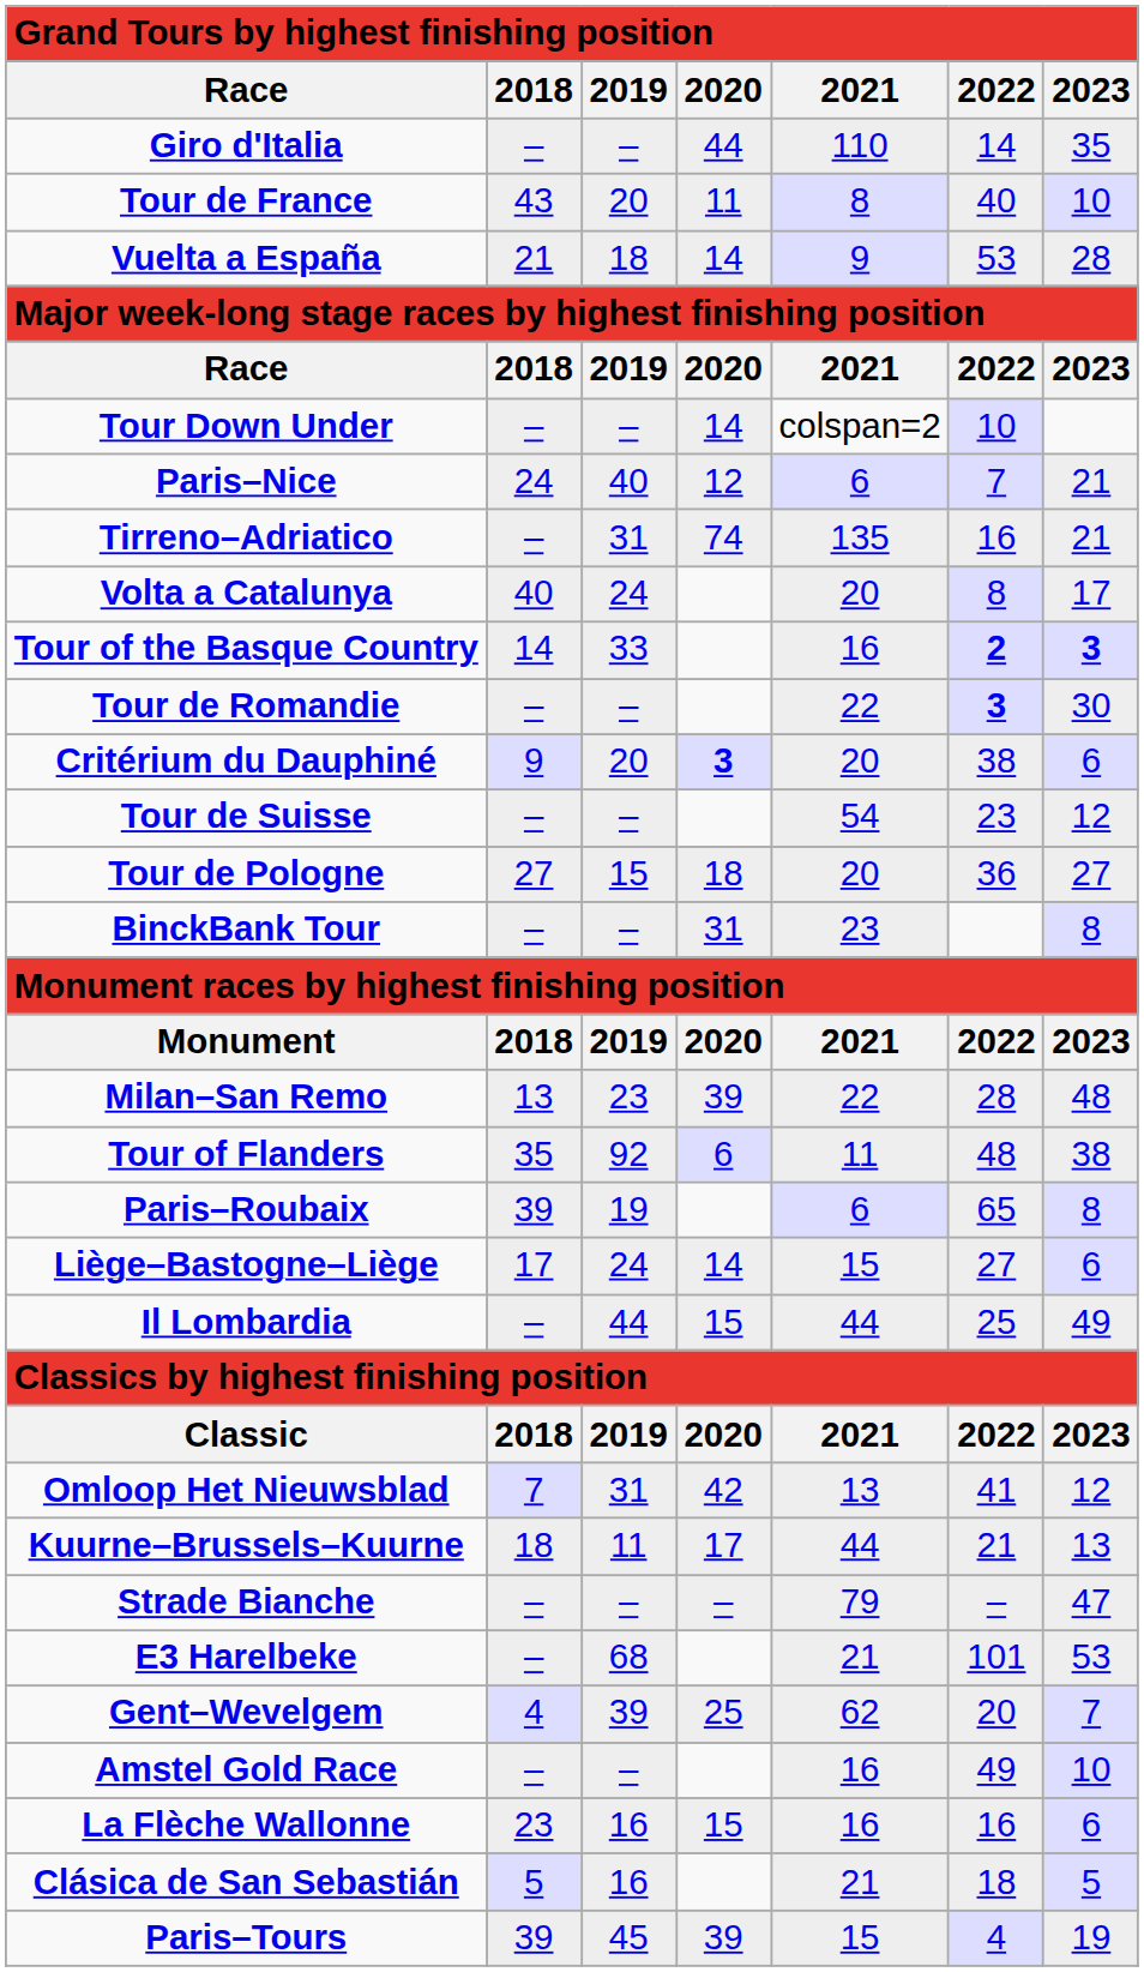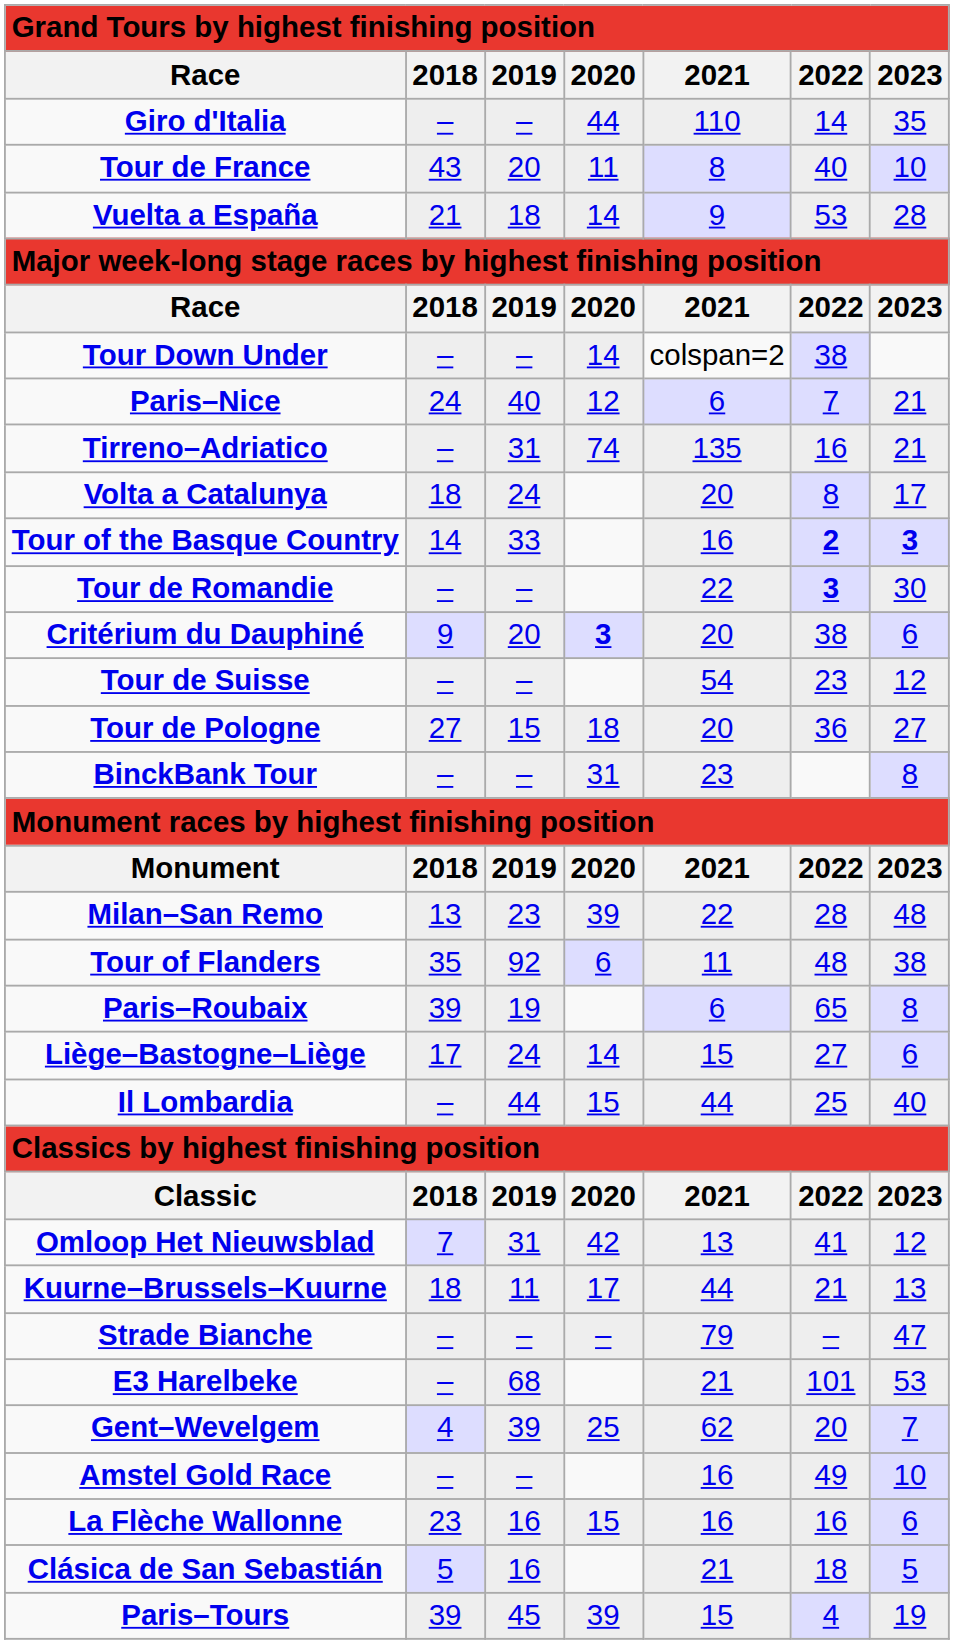Tour Down Under | 2022: 10 -> 38
Volta a Catalunya | 2018: 40 -> 18
Il Lombardia | 2023: 49 -> 40
